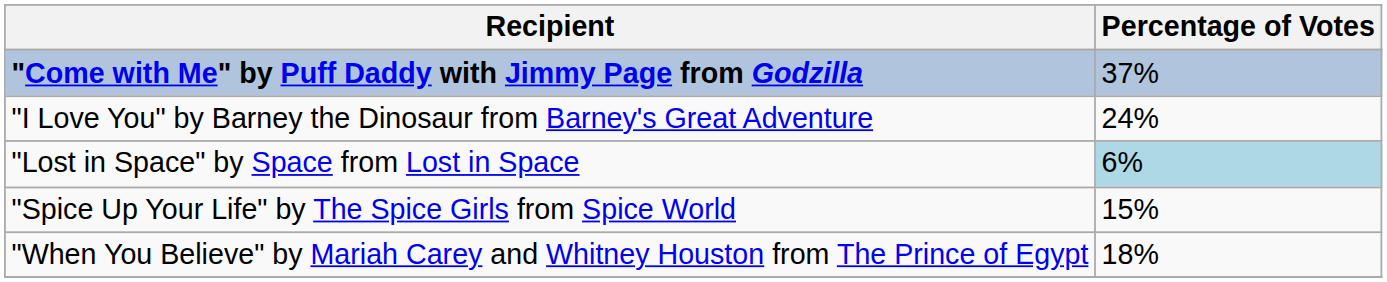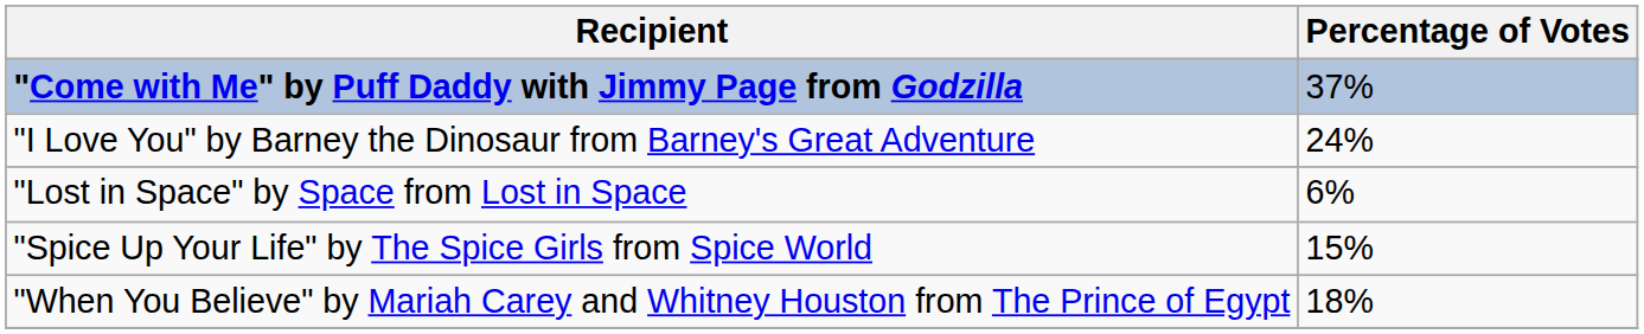"Lost in Space" by Space from Lost in Space | Percentage of Votes: lightblue background -> no background
